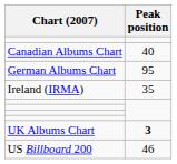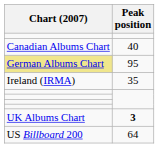row 4 | Chart (2007): no background -> khaki background
row 11 | Peak position: 46 -> 64
